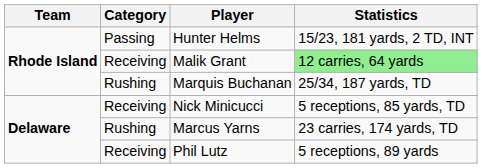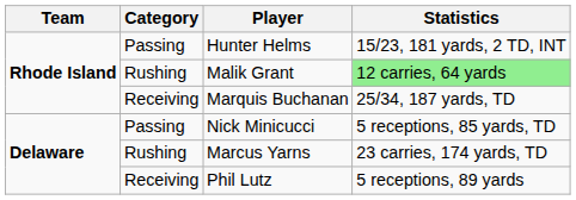Malik Grant | Category: Receiving -> Rushing
Marquis Buchanan | Category: Rushing -> Receiving
Nick Minicucci | Category: Receiving -> Passing
